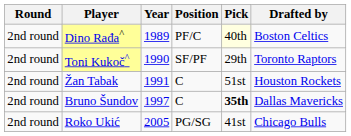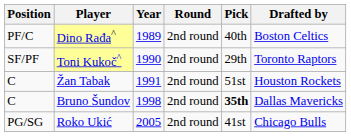columns swapped: Position <-> Round
Dino Rađa^ | Pick: lightyellow background -> no background
Bruno Šundov | Year: 1997 -> 1998
